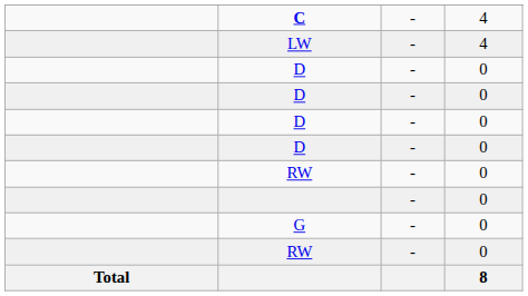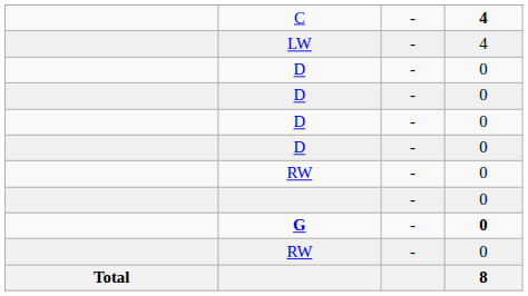C | column 2: bold -> normal
C | column 4: normal -> bold
G | column 2: normal -> bold
G | column 4: normal -> bold
